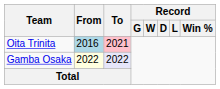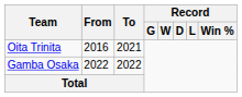Oita Trinita | From: lightblue background -> no background
Oita Trinita | To: pink background -> no background
Gamba Osaka | From: lightyellow background -> no background
Gamba Osaka | To: lavender background -> no background
